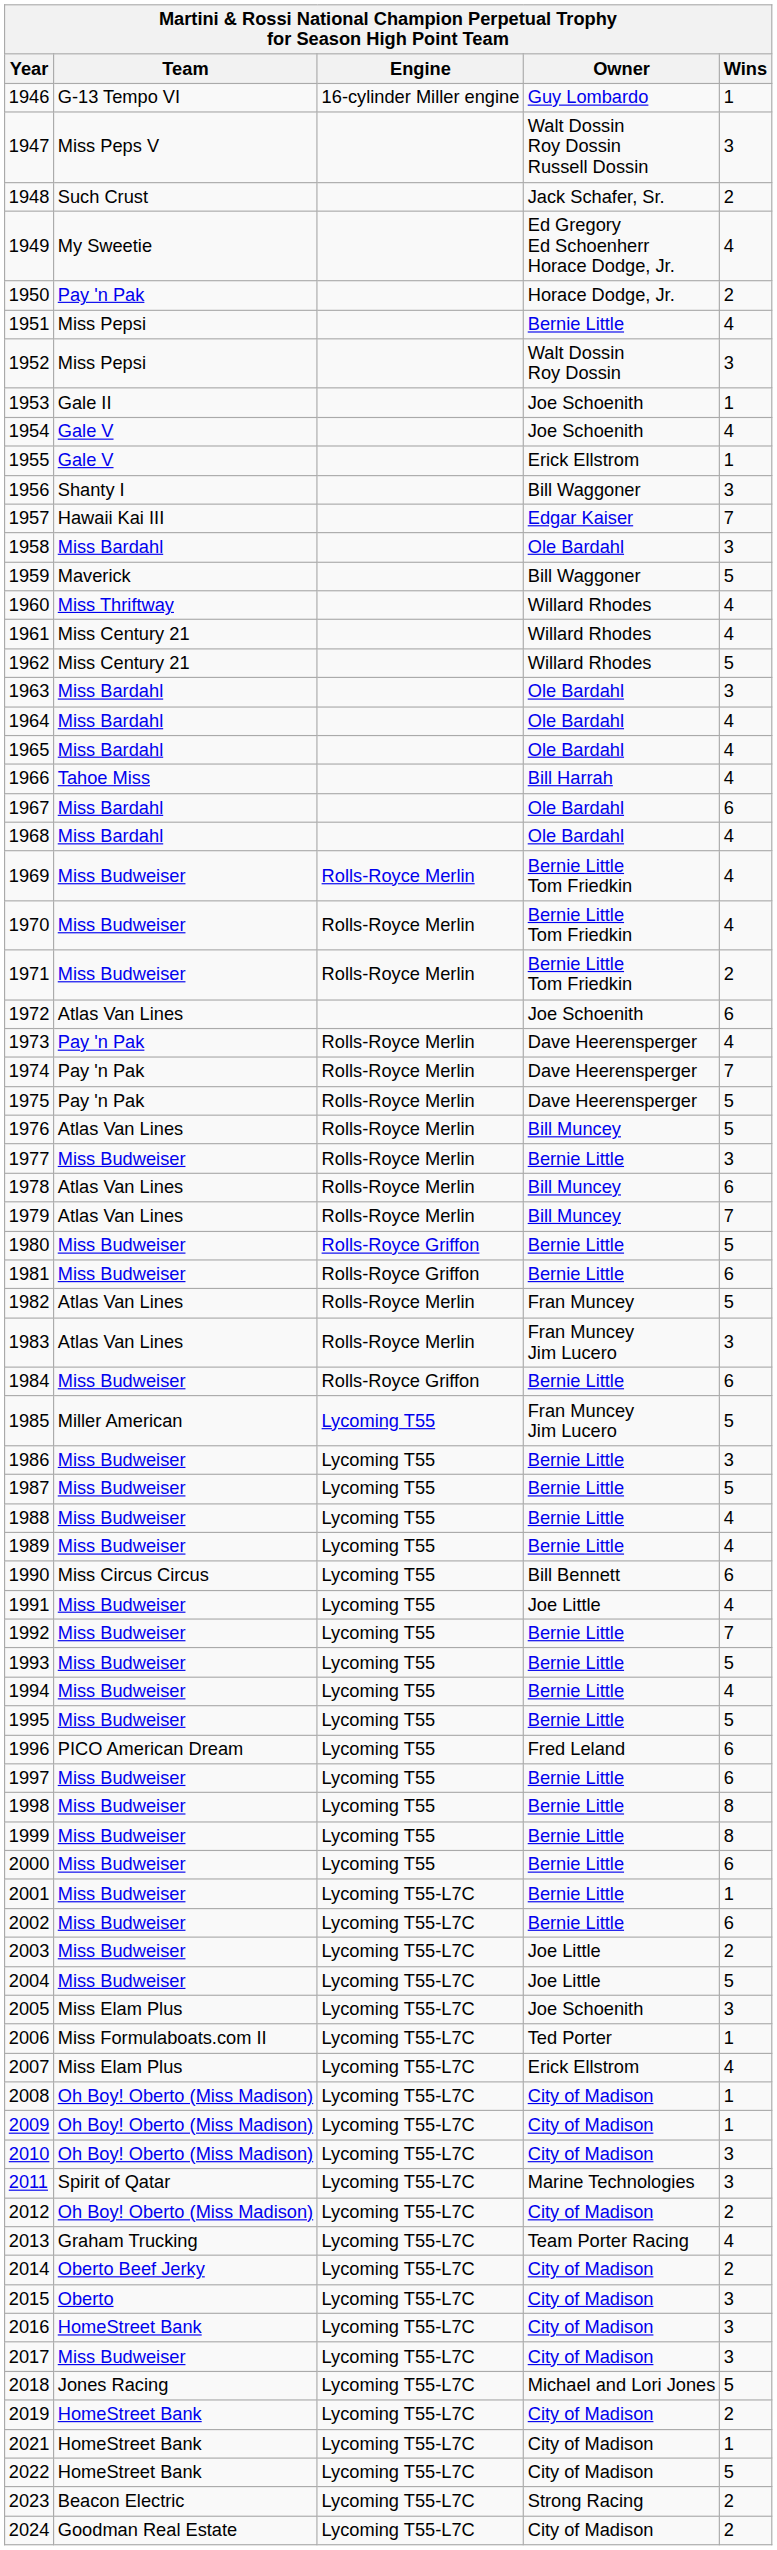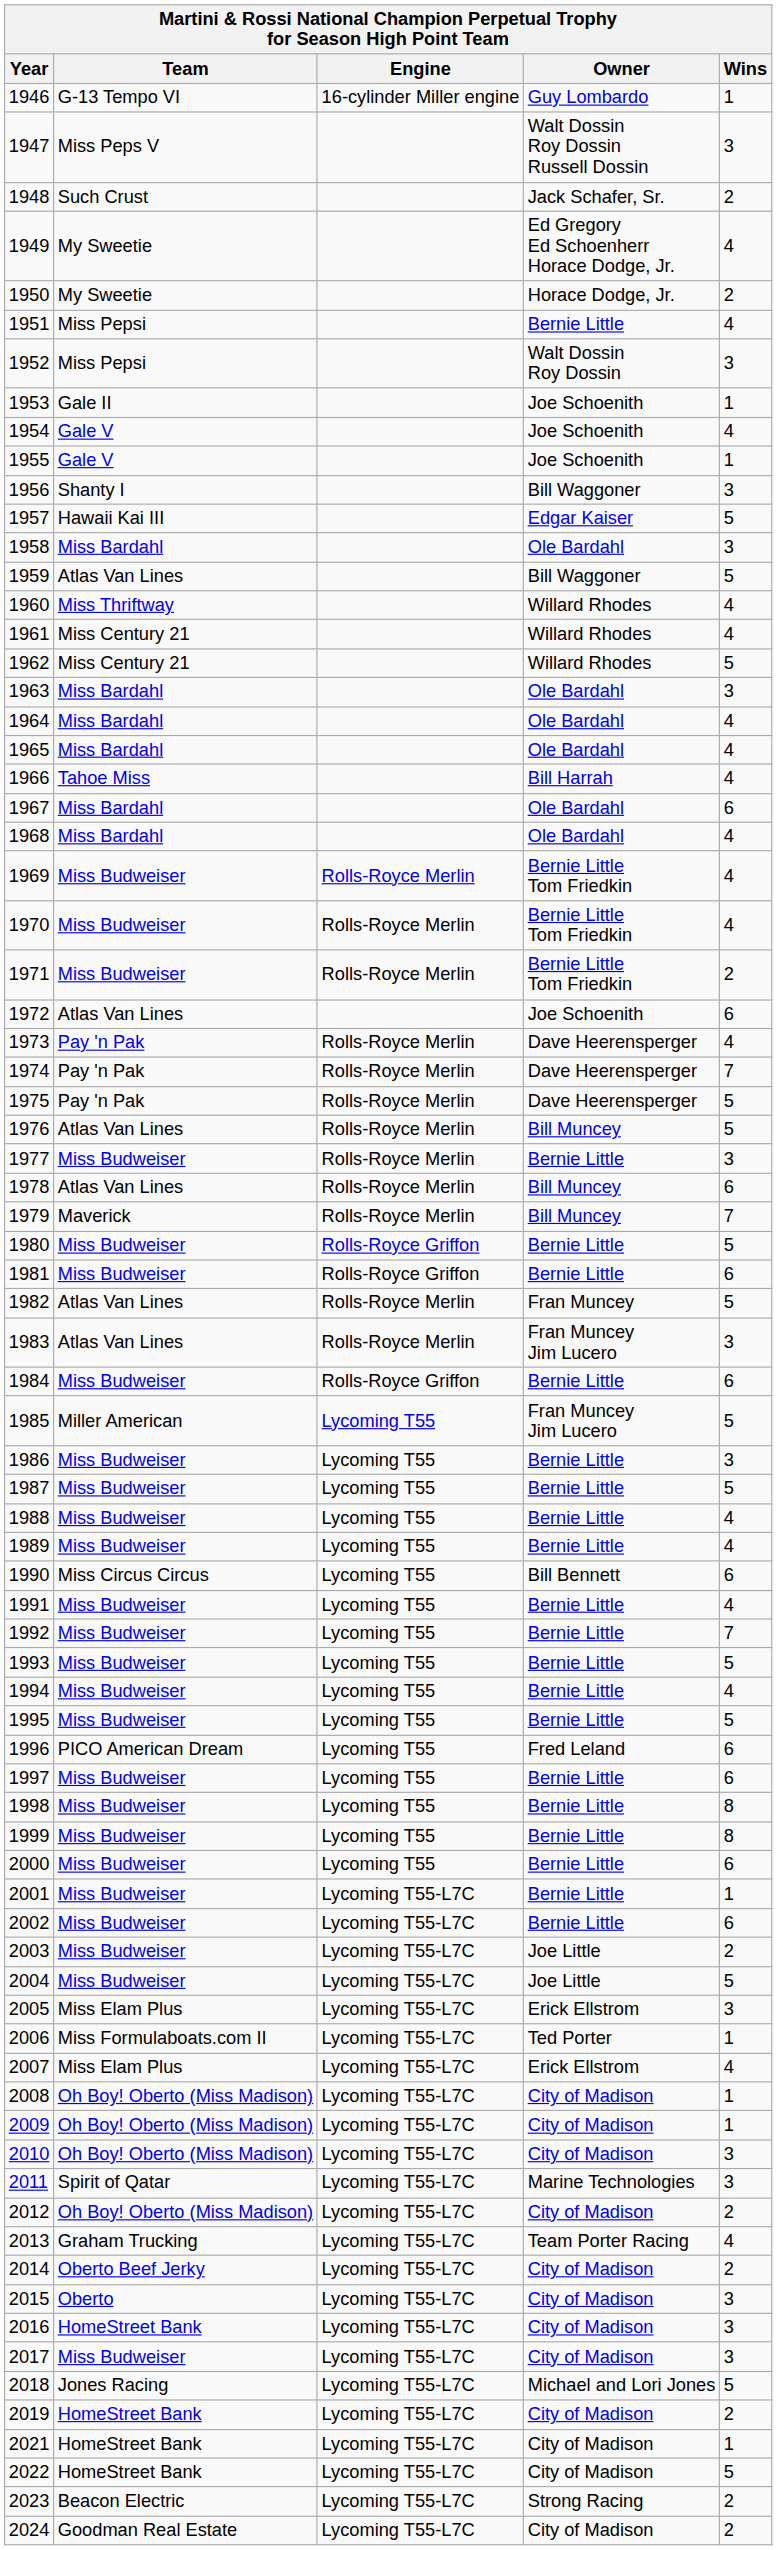1950 | Team: Pay 'n Pak -> My Sweetie
1955 | Owner: Erick Ellstrom -> Joe Schoenith
1957 | Wins: 7 -> 5
1959 | Team: Maverick -> Atlas Van Lines
1979 | Team: Atlas Van Lines -> Maverick
1991 | Owner: Joe Little -> Bernie Little
2005 | Owner: Joe Schoenith -> Erick Ellstrom
